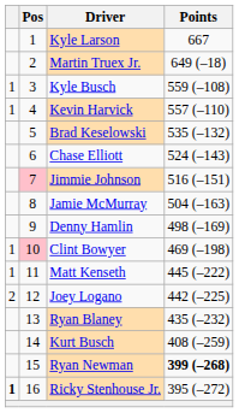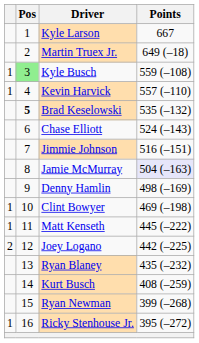Kyle Busch | Pos: no background -> lightgreen background
Brad Keselowski | Pos: normal -> bold
Jimmie Johnson | Pos: pink background -> no background
Jamie McMurray | Points: no background -> lavender background
Clint Bowyer | Pos: pink background -> no background
Ryan Newman | Points: bold -> normal
Ricky Stenhouse Jr. | column 1: bold -> normal
